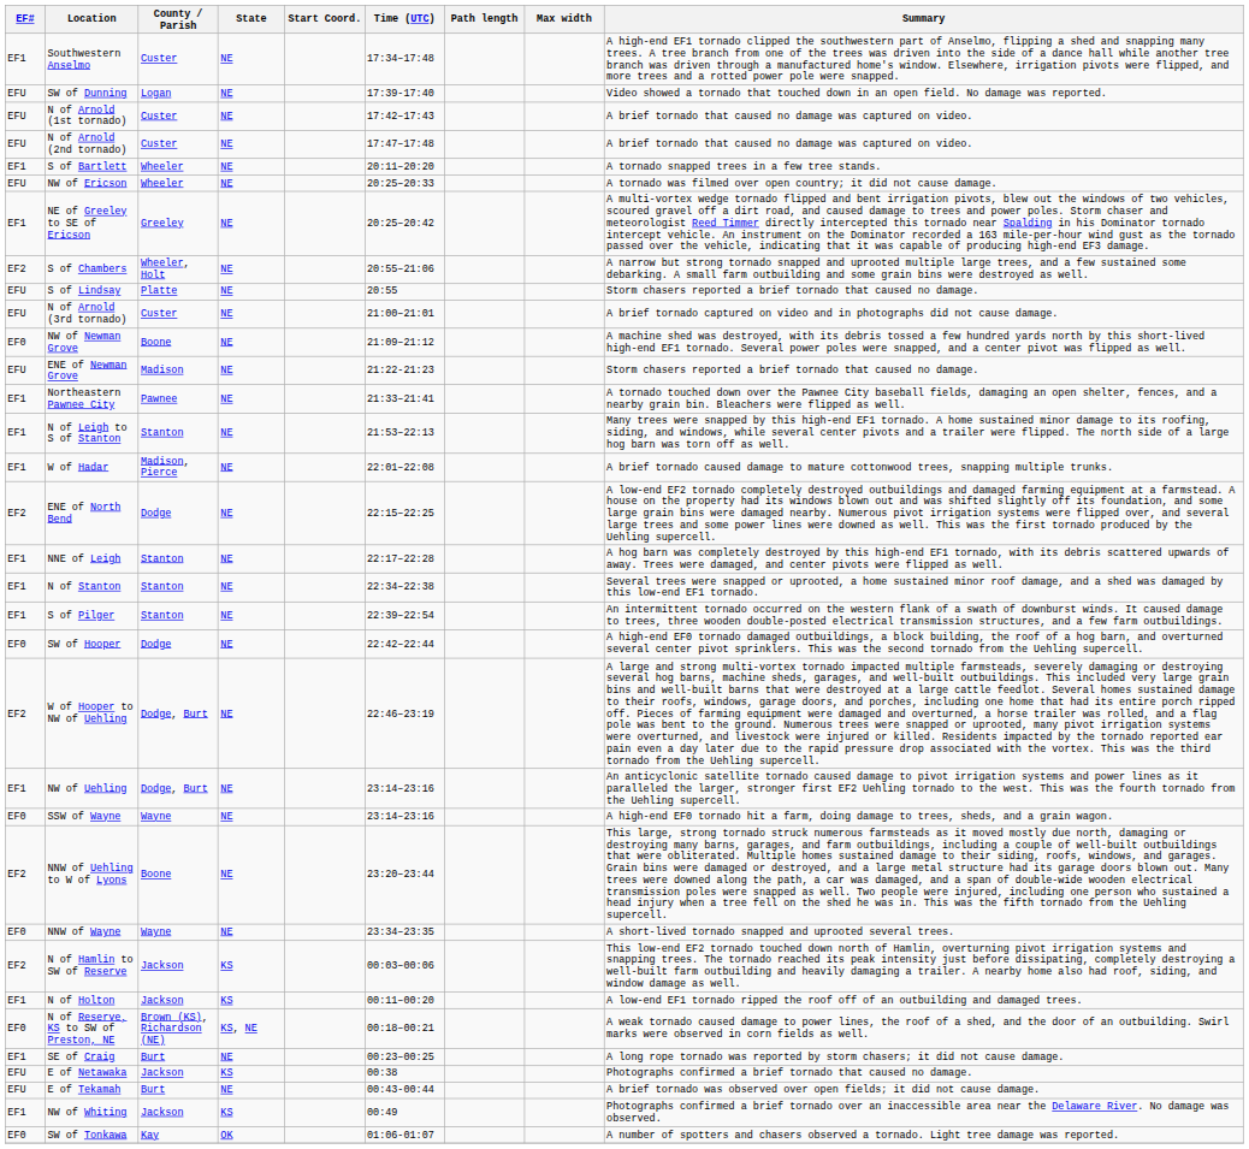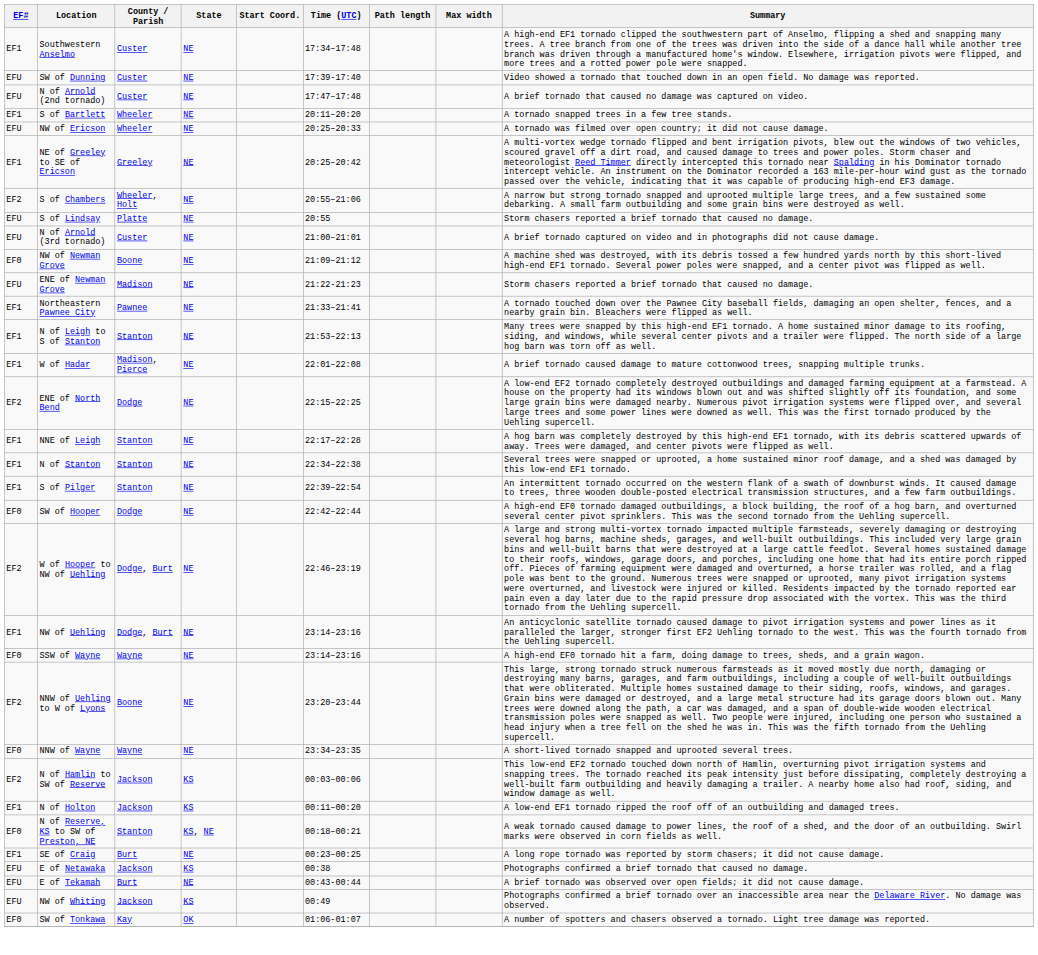SW of Dunning | County / Parish: Logan -> Custer
- row: EFU | N of Arnold (1st tornado) | Custer | NE | 17:42–17:43 | A brief tornado that caused no damage was captured on video.
N of Reserve, KS to SW of Preston, NE | County / Parish: Brown (KS), Richardson (NE) -> Stanton
NW of Whiting | EF#: EF1 -> EFU
